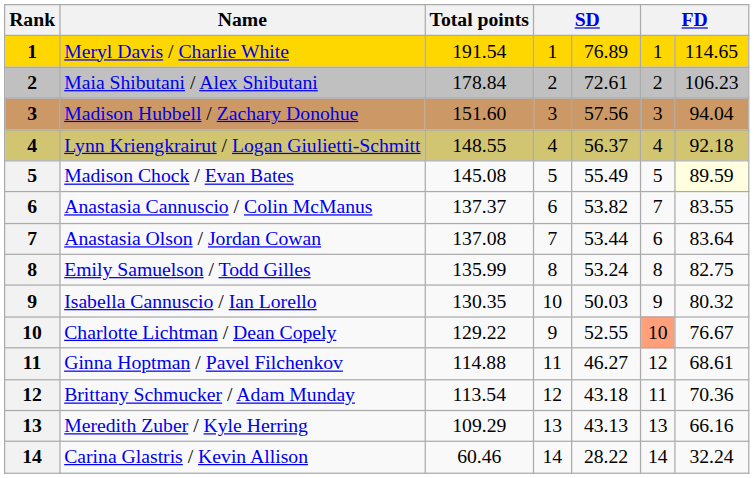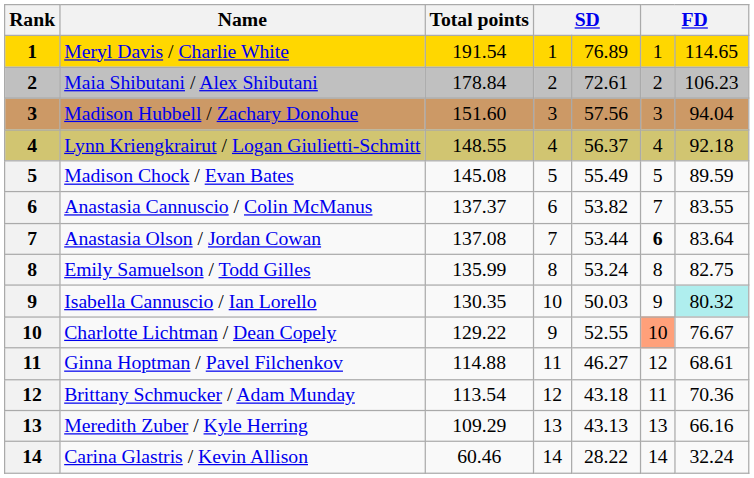Madison Chock / Evan Bates | column 7: lightyellow background -> no background
Anastasia Olson / Jordan Cowan | column 6: normal -> bold
Isabella Cannuscio / Ian Lorello | column 7: no background -> paleturquoise background
